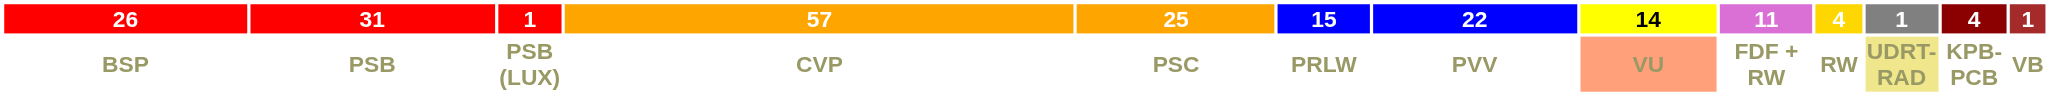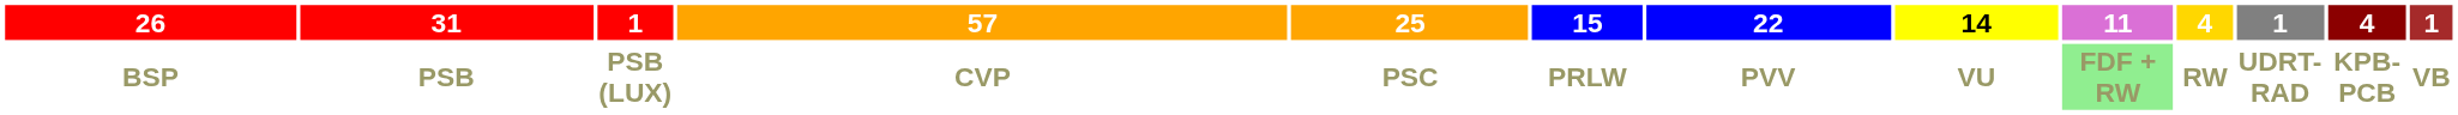BSP | column 8: lightsalmon background -> no background
BSP | column 9: no background -> lightgreen background
BSP | column 11: khaki background -> no background
